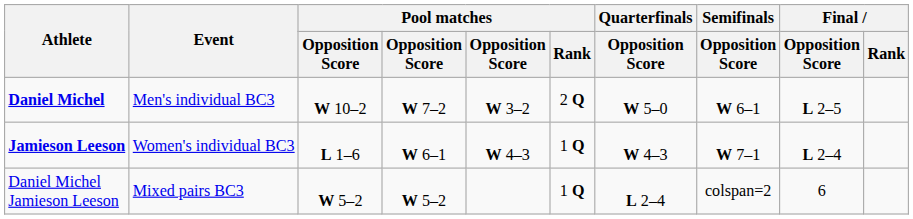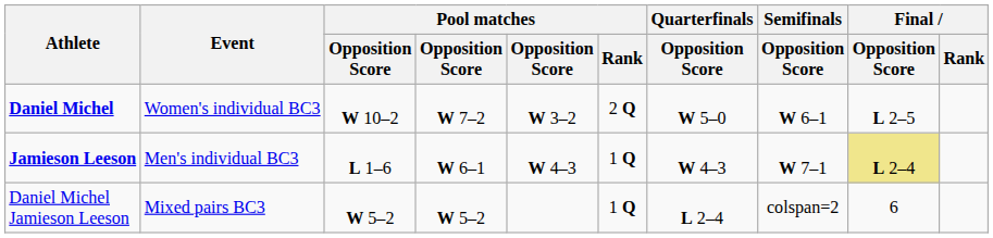Daniel Michel | Event: Men's individual BC3 -> Women's individual BC3
Jamieson Leeson | Event: Women's individual BC3 -> Men's individual BC3
Jamieson Leeson | Final / Opposition Score: no background -> khaki background
